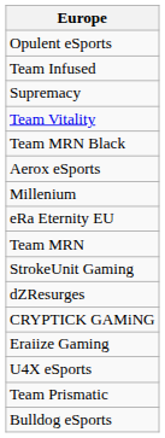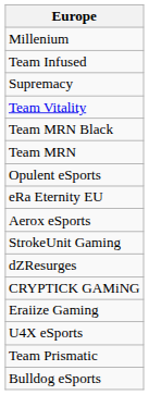row 2 | column 1: Opulent eSports -> Millenium
row 7 | column 1: Aerox eSports -> Team MRN
row 8 | column 1: Millenium -> Opulent eSports
row 10 | column 1: Team MRN -> Aerox eSports
